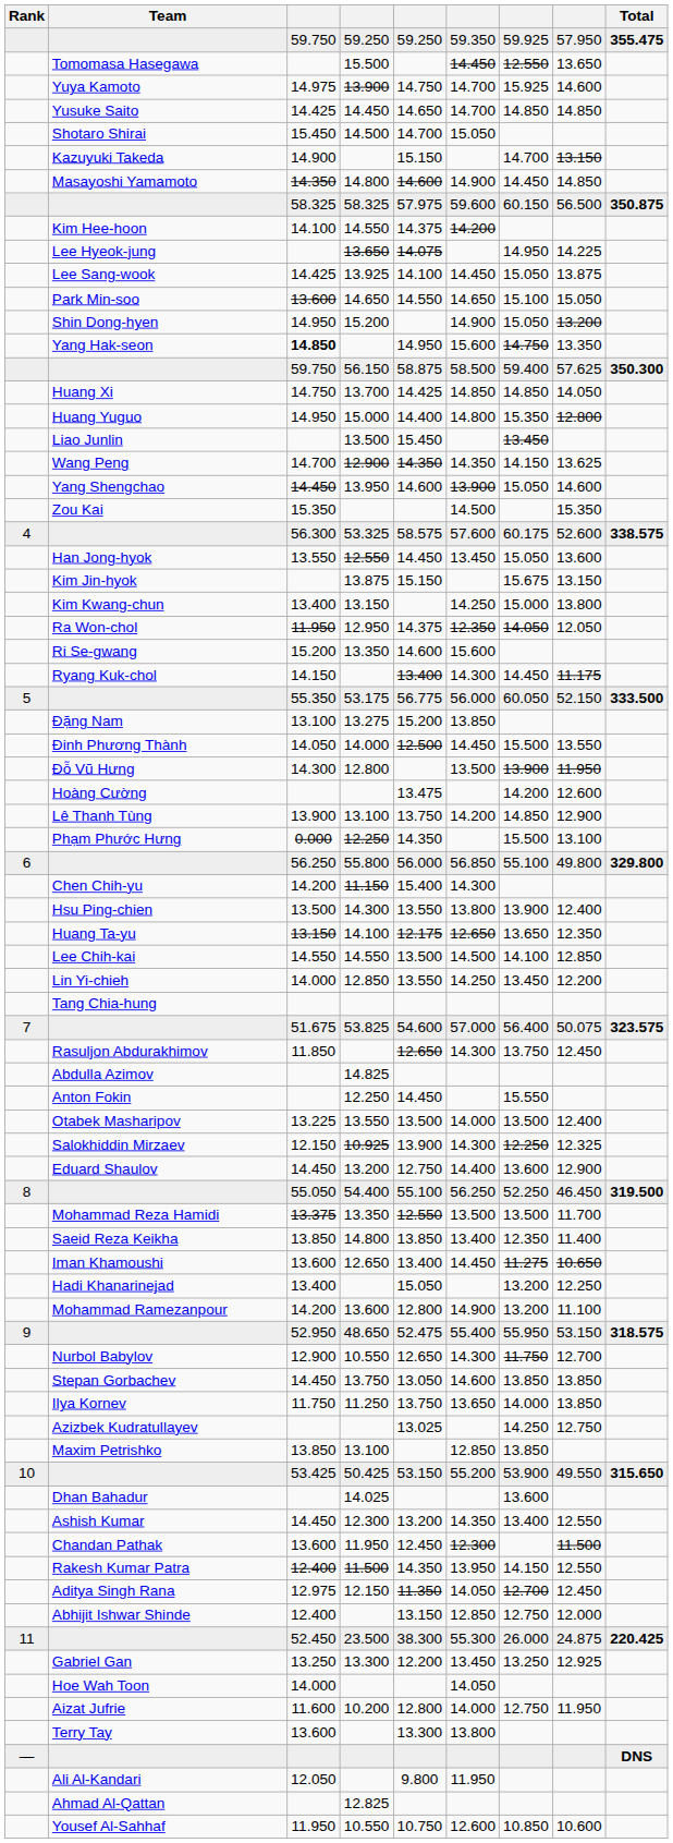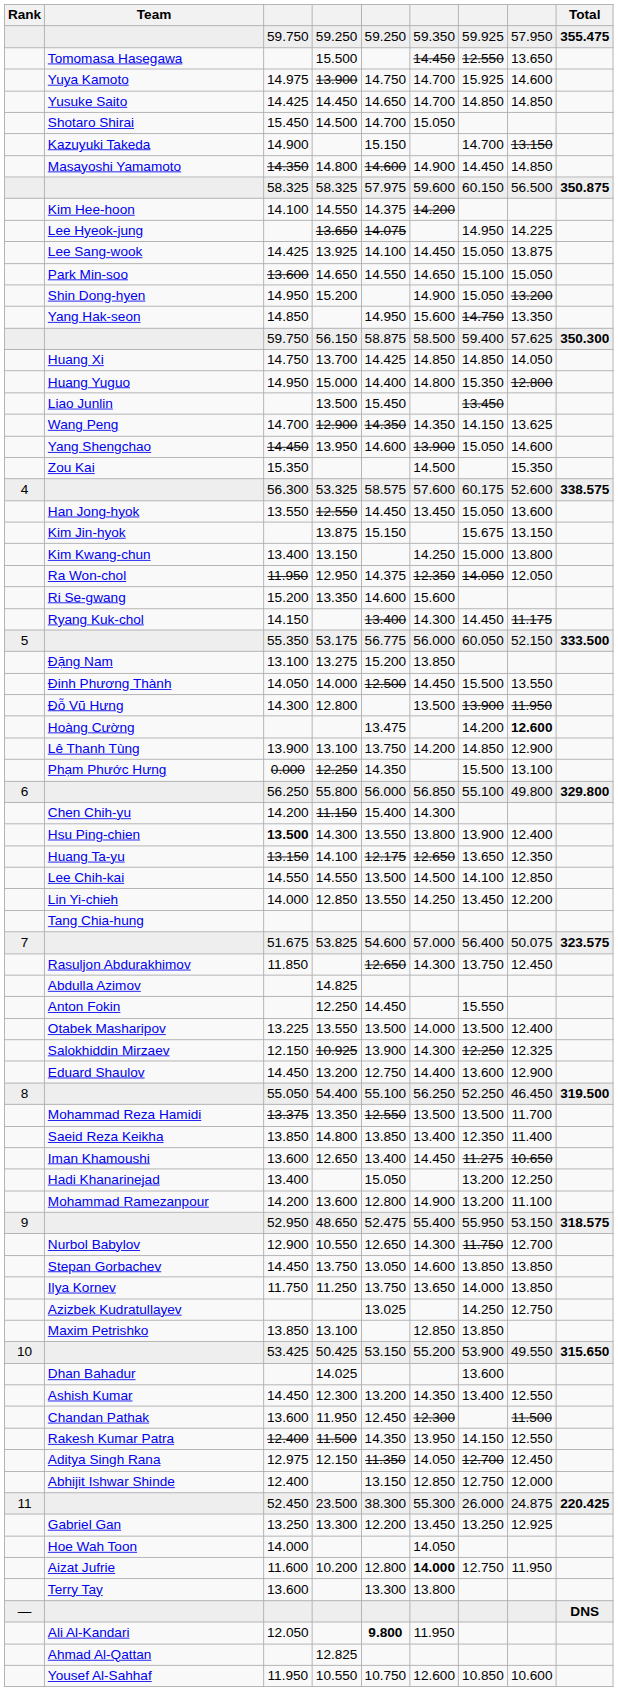Yang Hak-seon | column 3: bold -> normal
Hoàng Cường | column 8: normal -> bold
Hsu Ping-chien | column 3: normal -> bold
Aizat Jufrie | column 6: normal -> bold
Ali Al-Kandari | column 5: normal -> bold
